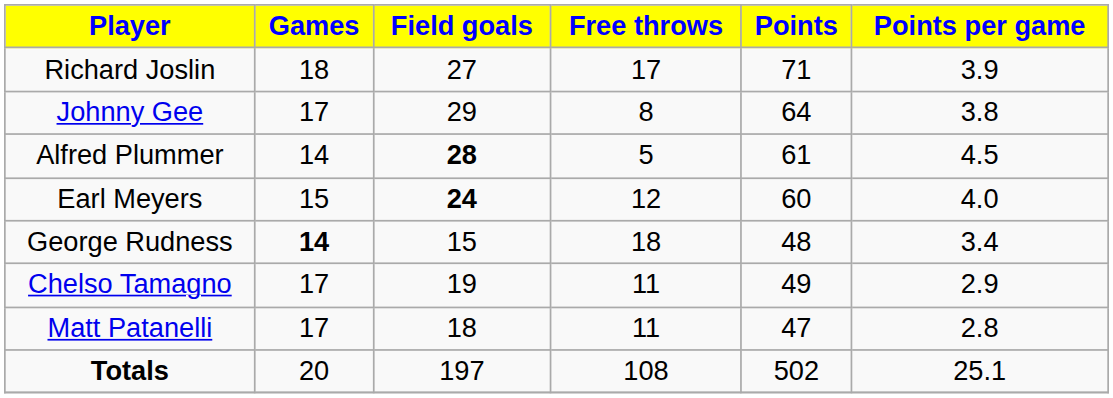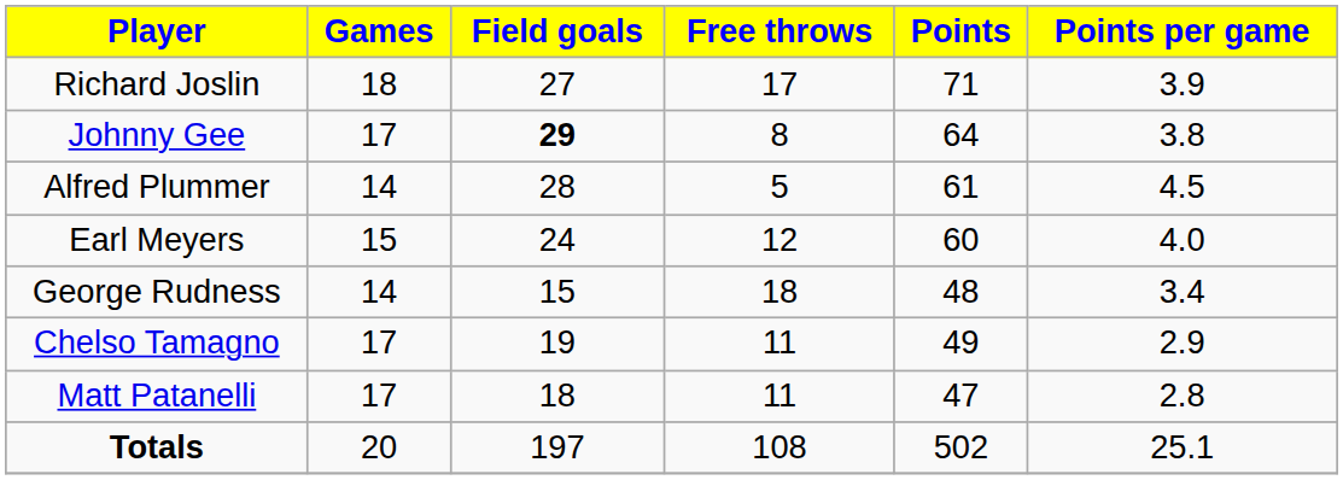Johnny Gee | Field goals: normal -> bold
Alfred Plummer | Field goals: bold -> normal
Earl Meyers | Field goals: bold -> normal
George Rudness | Games: bold -> normal
